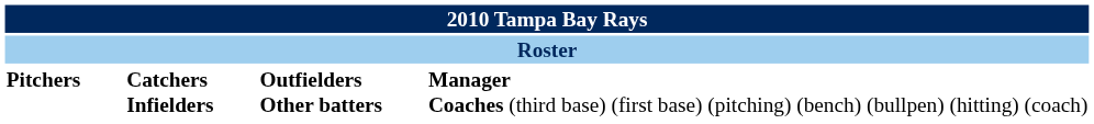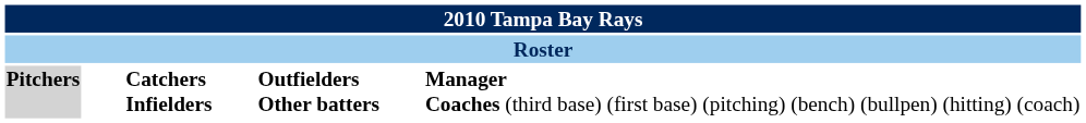Pitchers | column 1: no background -> lightgrey background
